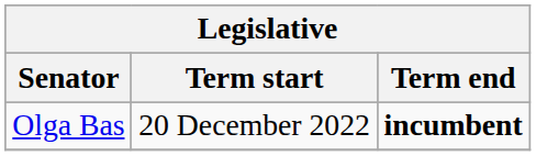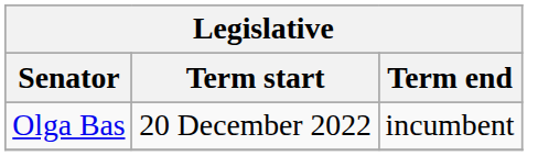Olga Bas | Term end: bold -> normal
